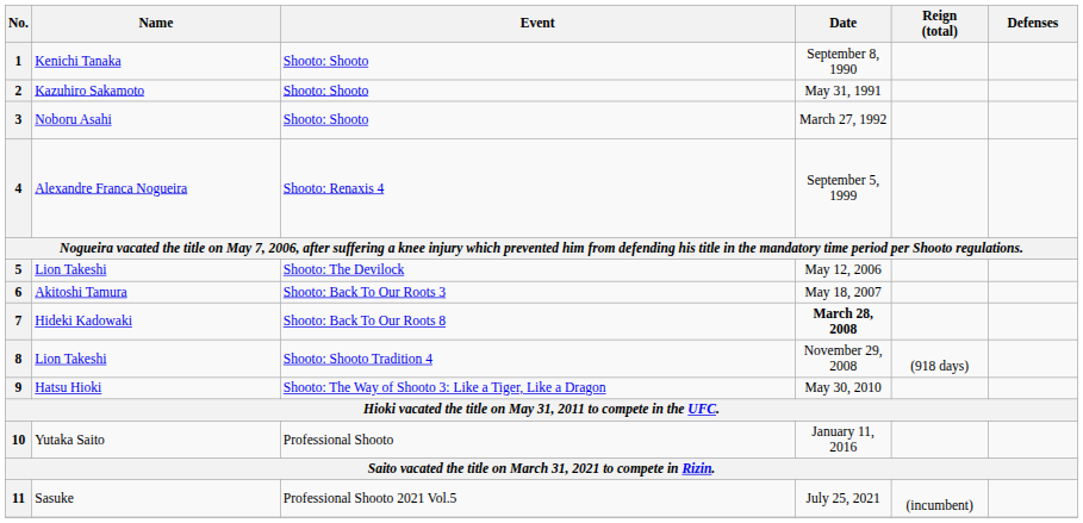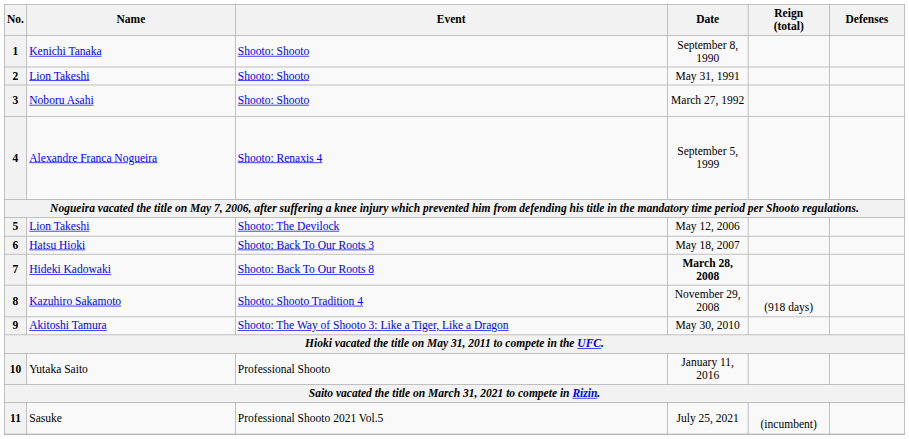2 | Name: Kazuhiro Sakamoto -> Lion Takeshi
6 | Name: Akitoshi Tamura -> Hatsu Hioki
8 | Name: Lion Takeshi -> Kazuhiro Sakamoto
9 | Name: Hatsu Hioki -> Akitoshi Tamura
